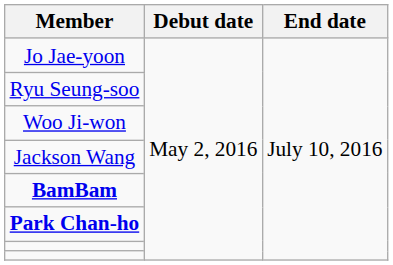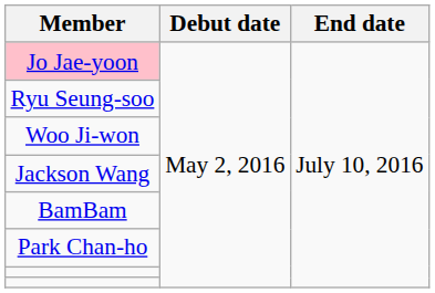Jo Jae-yoon | Member: no background -> pink background
BamBam | Member: bold -> normal
Park Chan-ho | Member: bold -> normal
